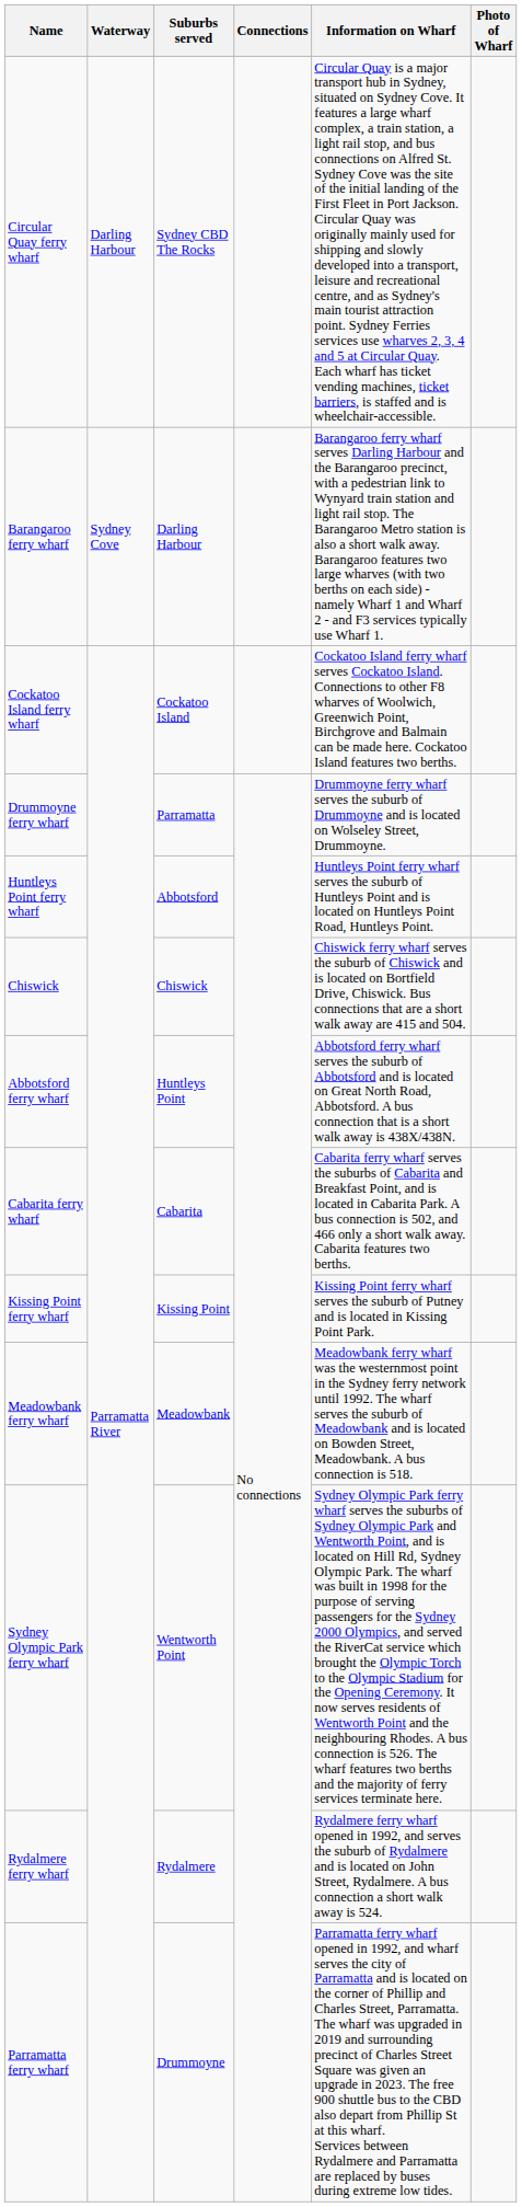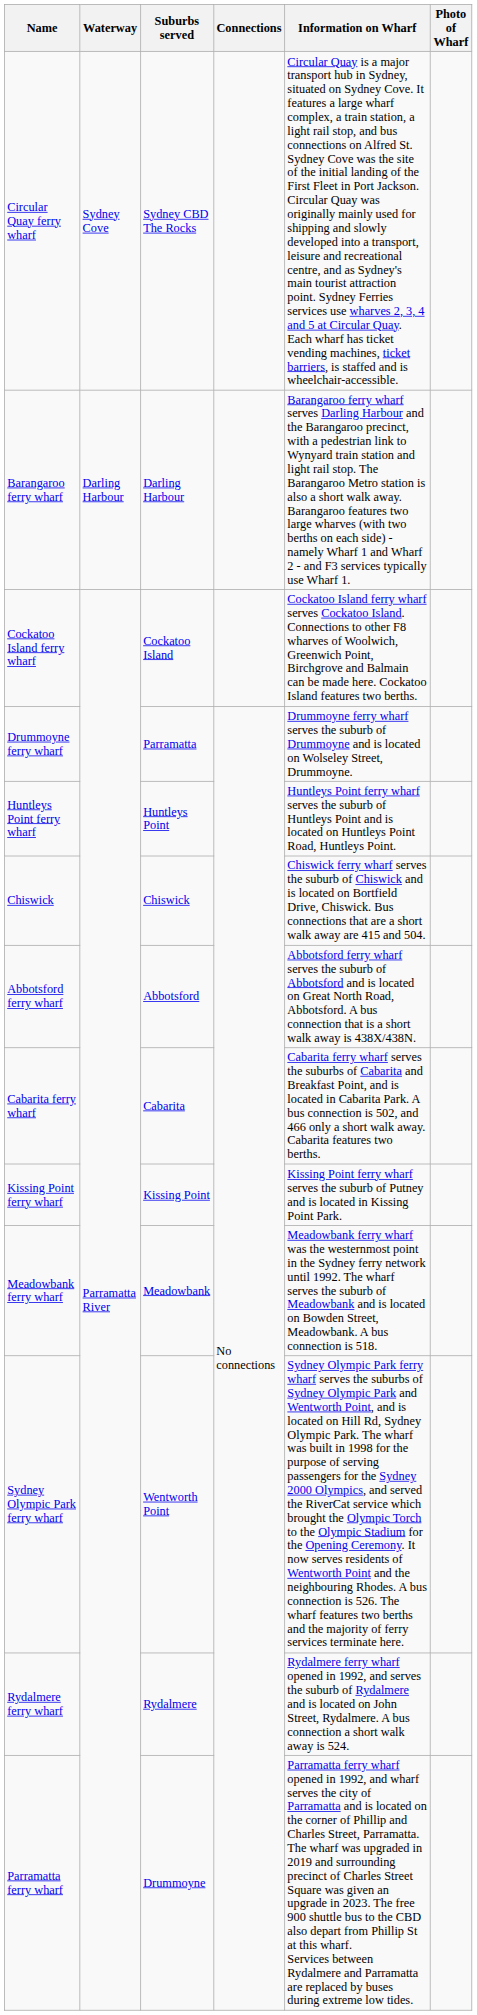Circular Quay ferry wharf | Waterway: Darling Harbour -> Sydney Cove
Barangaroo ferry wharf | Waterway: Sydney Cove -> Darling Harbour
Huntleys Point ferry wharf | Suburbs served: Abbotsford -> Huntleys Point
Abbotsford ferry wharf | Suburbs served: Huntleys Point -> Abbotsford
